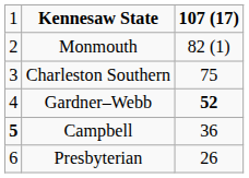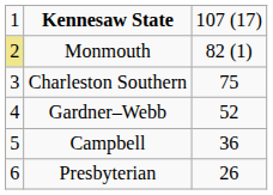Kennesaw State | column 3: bold -> normal
Monmouth | column 1: no background -> khaki background
Gardner–Webb | column 3: bold -> normal
Campbell | column 1: bold -> normal
